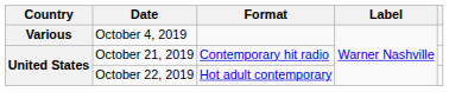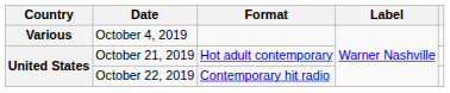October 21, 2019 | Format: Contemporary hit radio -> Hot adult contemporary
October 22, 2019 | Format: Hot adult contemporary -> Contemporary hit radio
